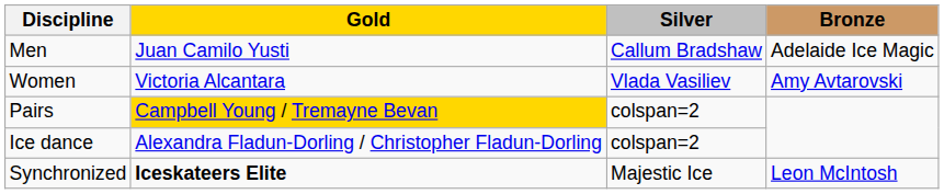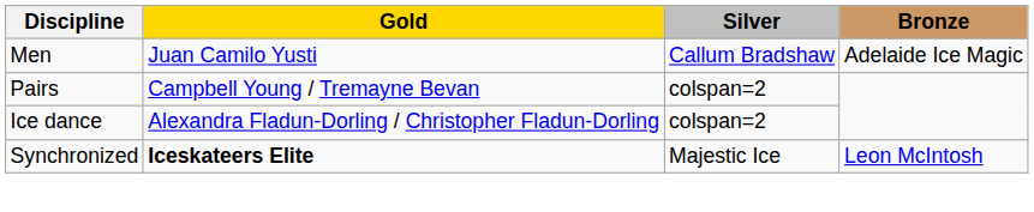- row: Women | Victoria Alcantara | Vlada Vasiliev | Amy Avtarovski
Pairs | Gold: gold background -> no background
